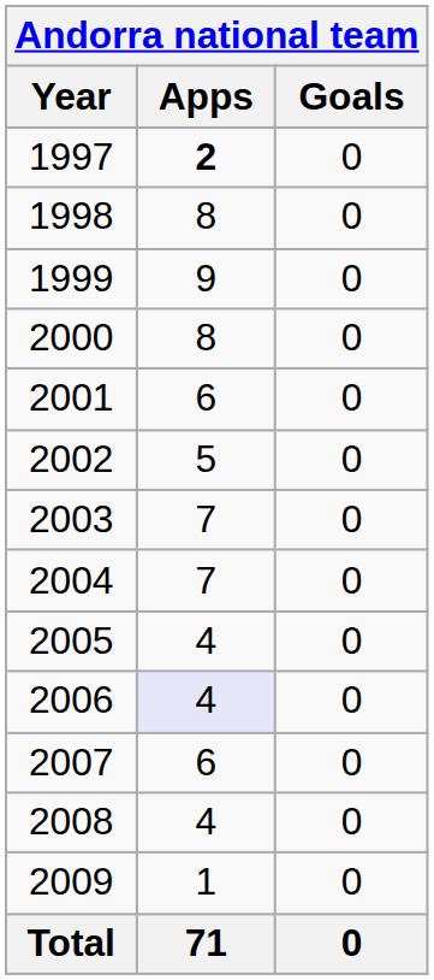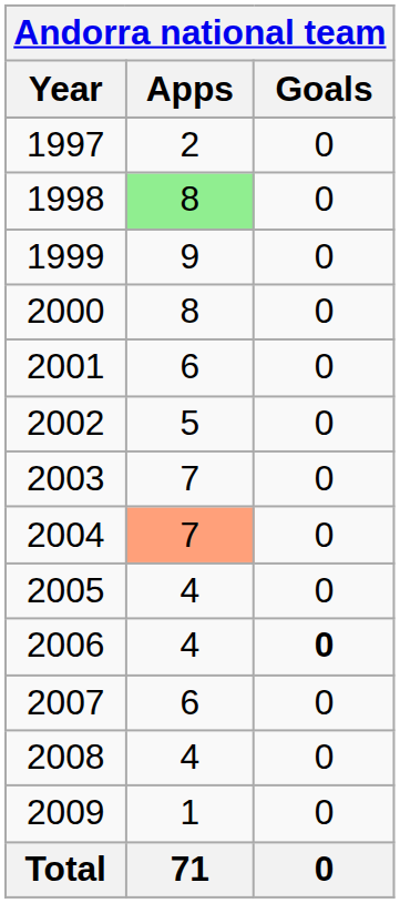1997 | Apps: bold -> normal
1998 | Apps: no background -> lightgreen background
2004 | Apps: no background -> lightsalmon background
2006 | Apps: lavender background -> no background
2006 | Goals: normal -> bold
